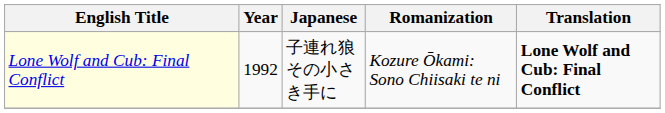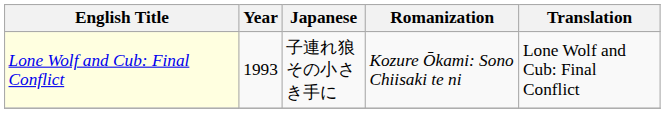row 2 | Year: 1992 -> 1993
row 2 | Translation: bold -> normal
